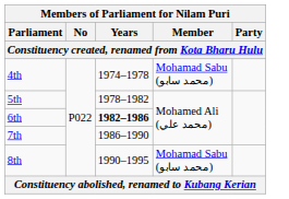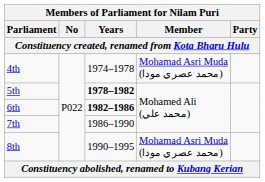4th | Member: Mohamad Sabu (محمد سابو) -> Mohamad Asri Muda (محمد عصري مودا)
5th | Years: normal -> bold
8th | Member: Mohamad Sabu (محمد سابو) -> Mohamad Asri Muda (محمد عصري مودا)
